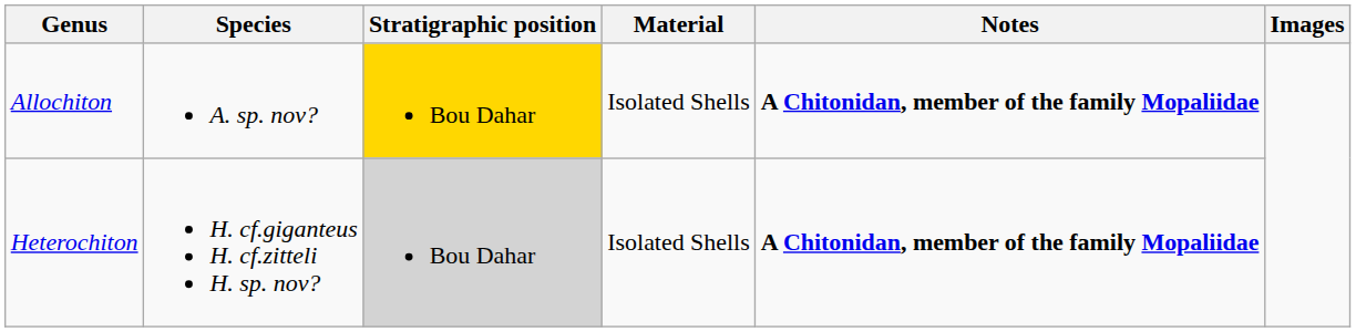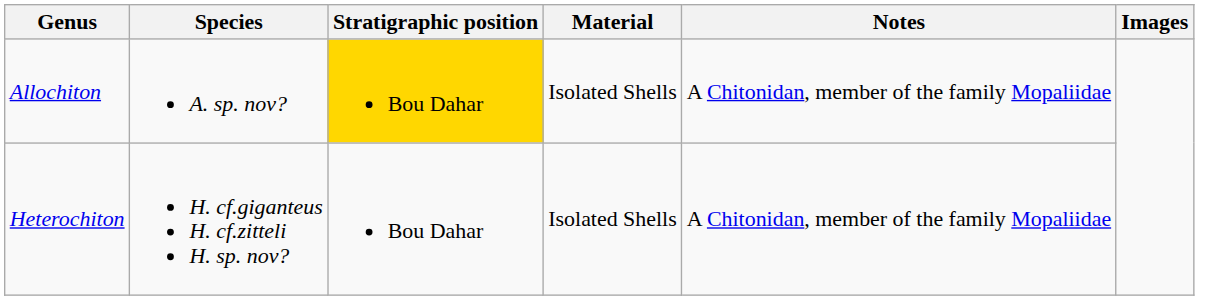Allochiton | Notes: bold -> normal
Heterochiton | Stratigraphic position: lightgrey background -> no background
Heterochiton | Notes: bold -> normal
